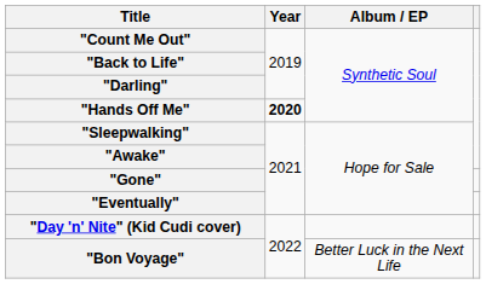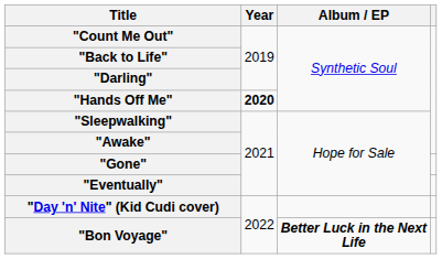"Bon Voyage" | Album / EP: normal -> bold
